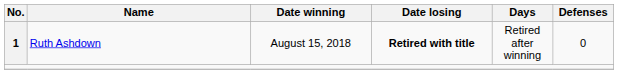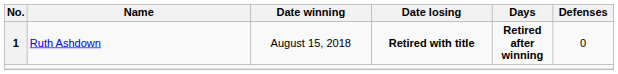Ruth Ashdown | Days: normal -> bold
